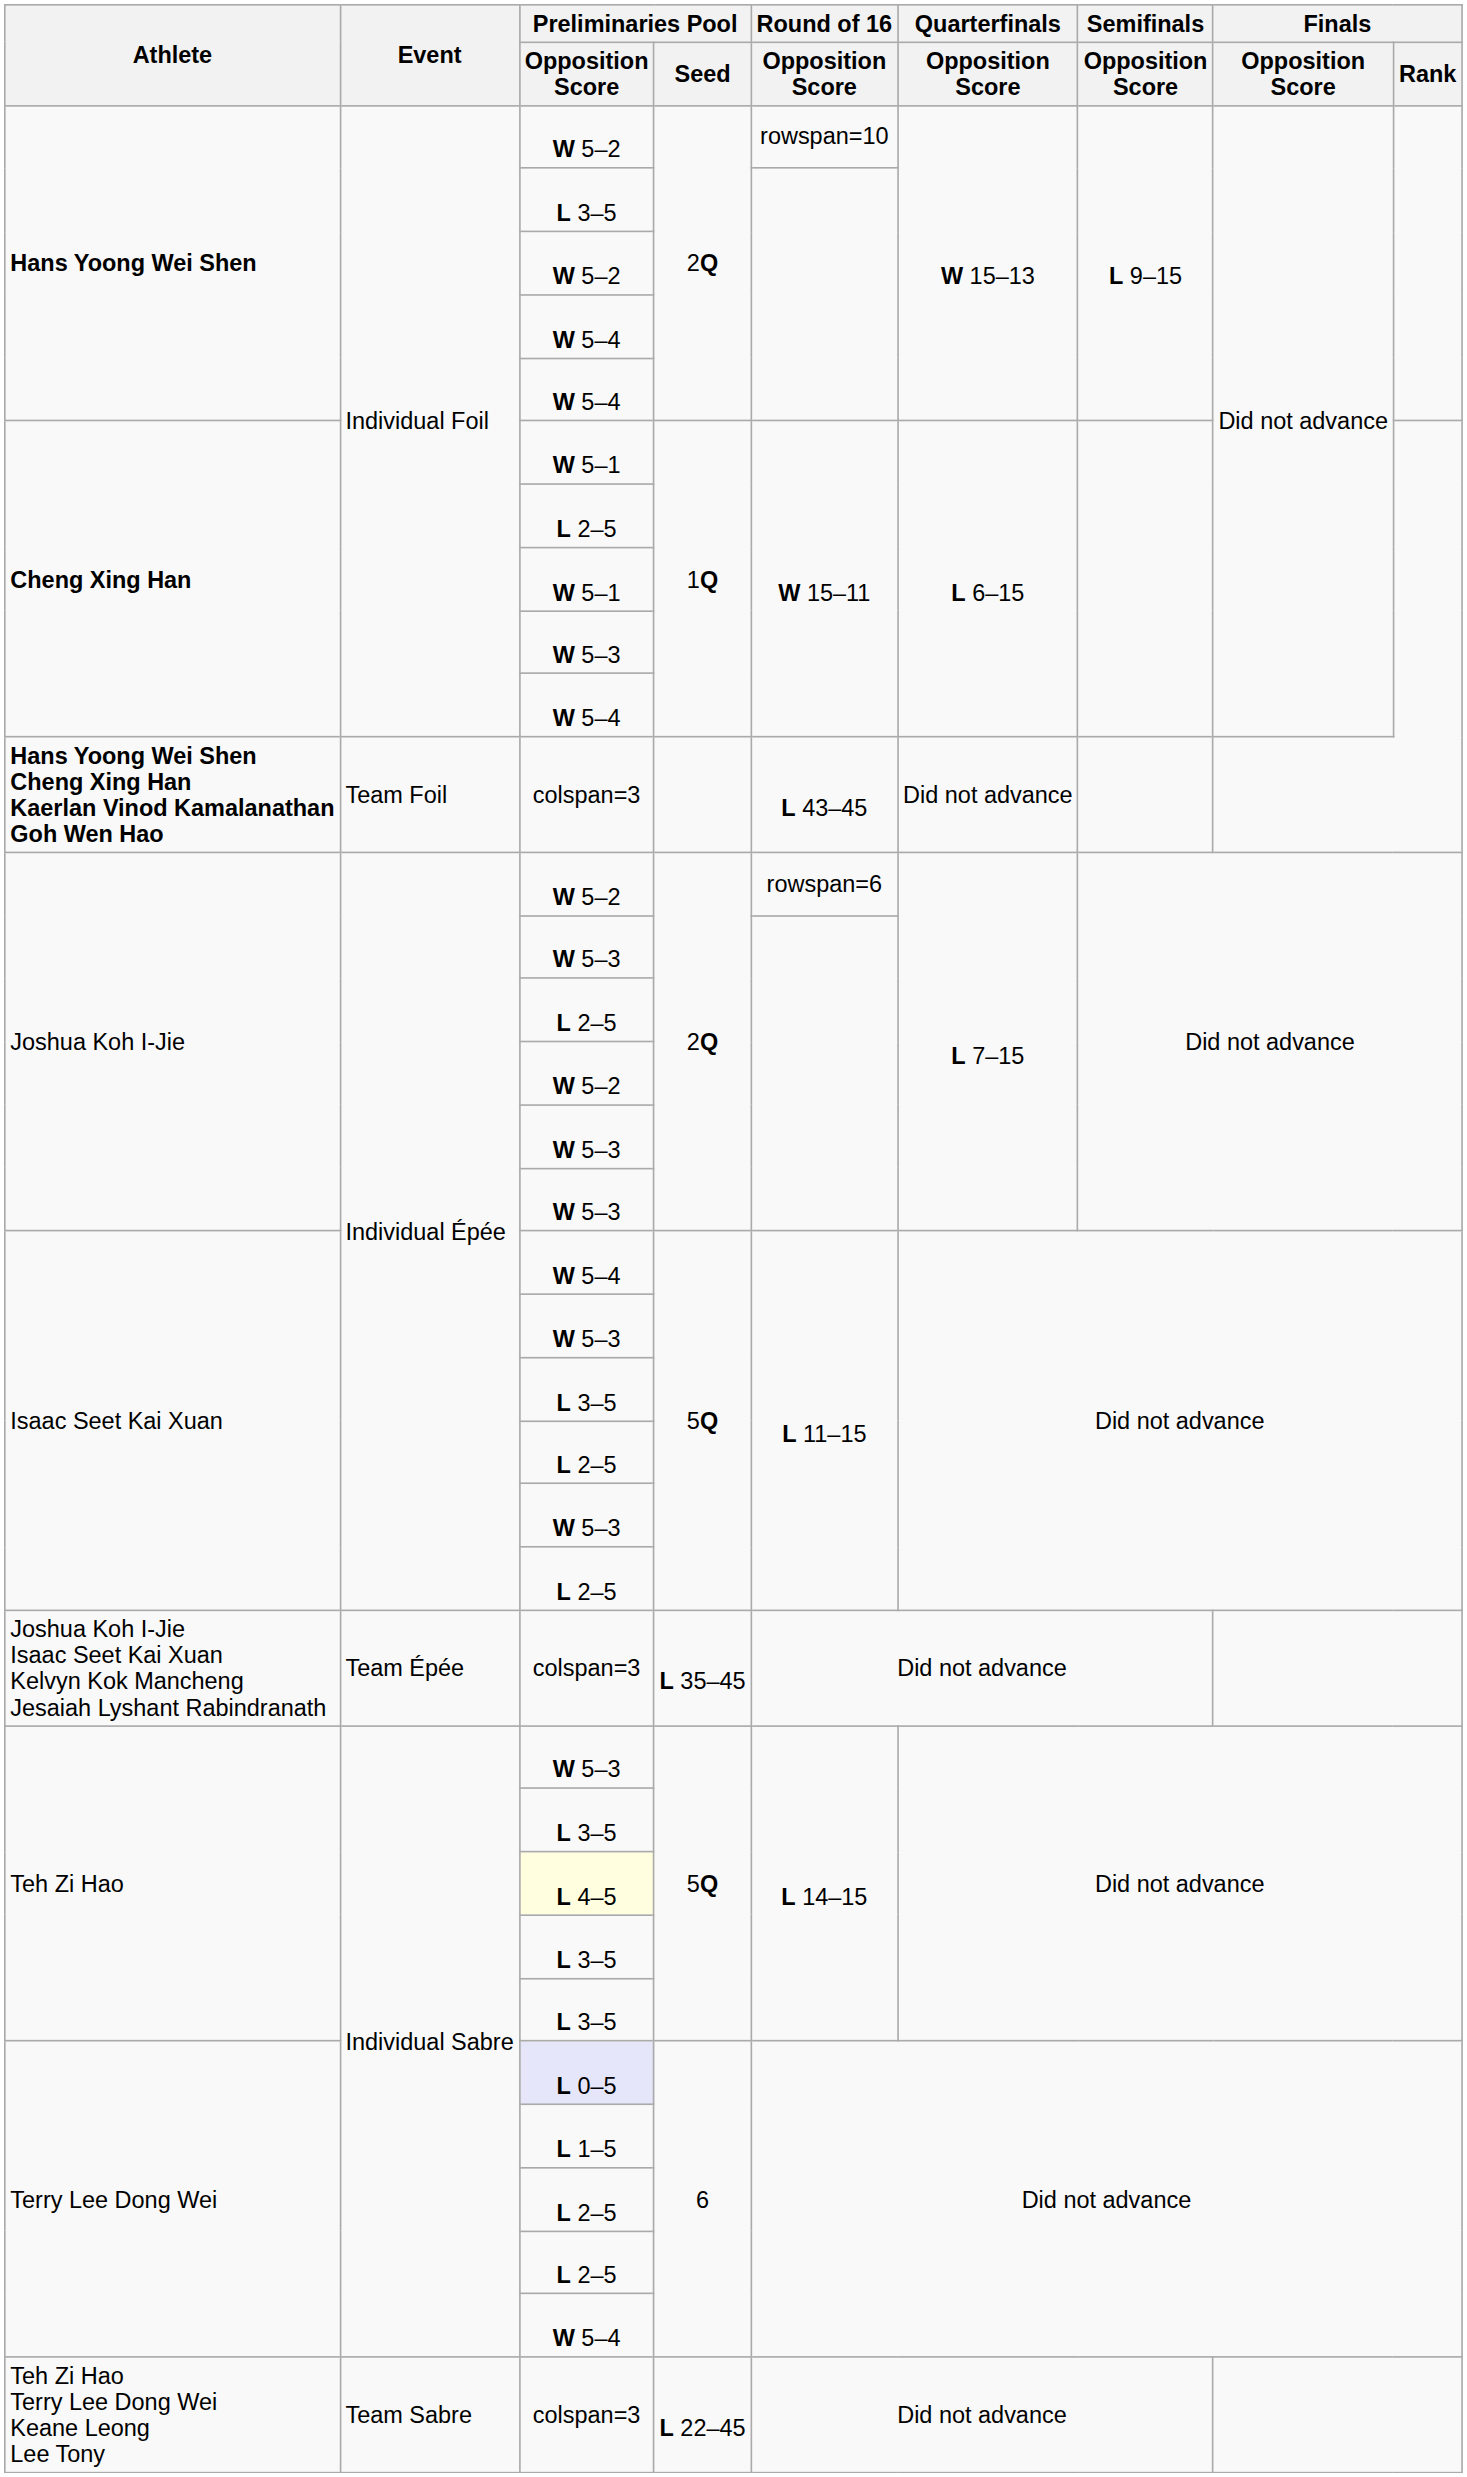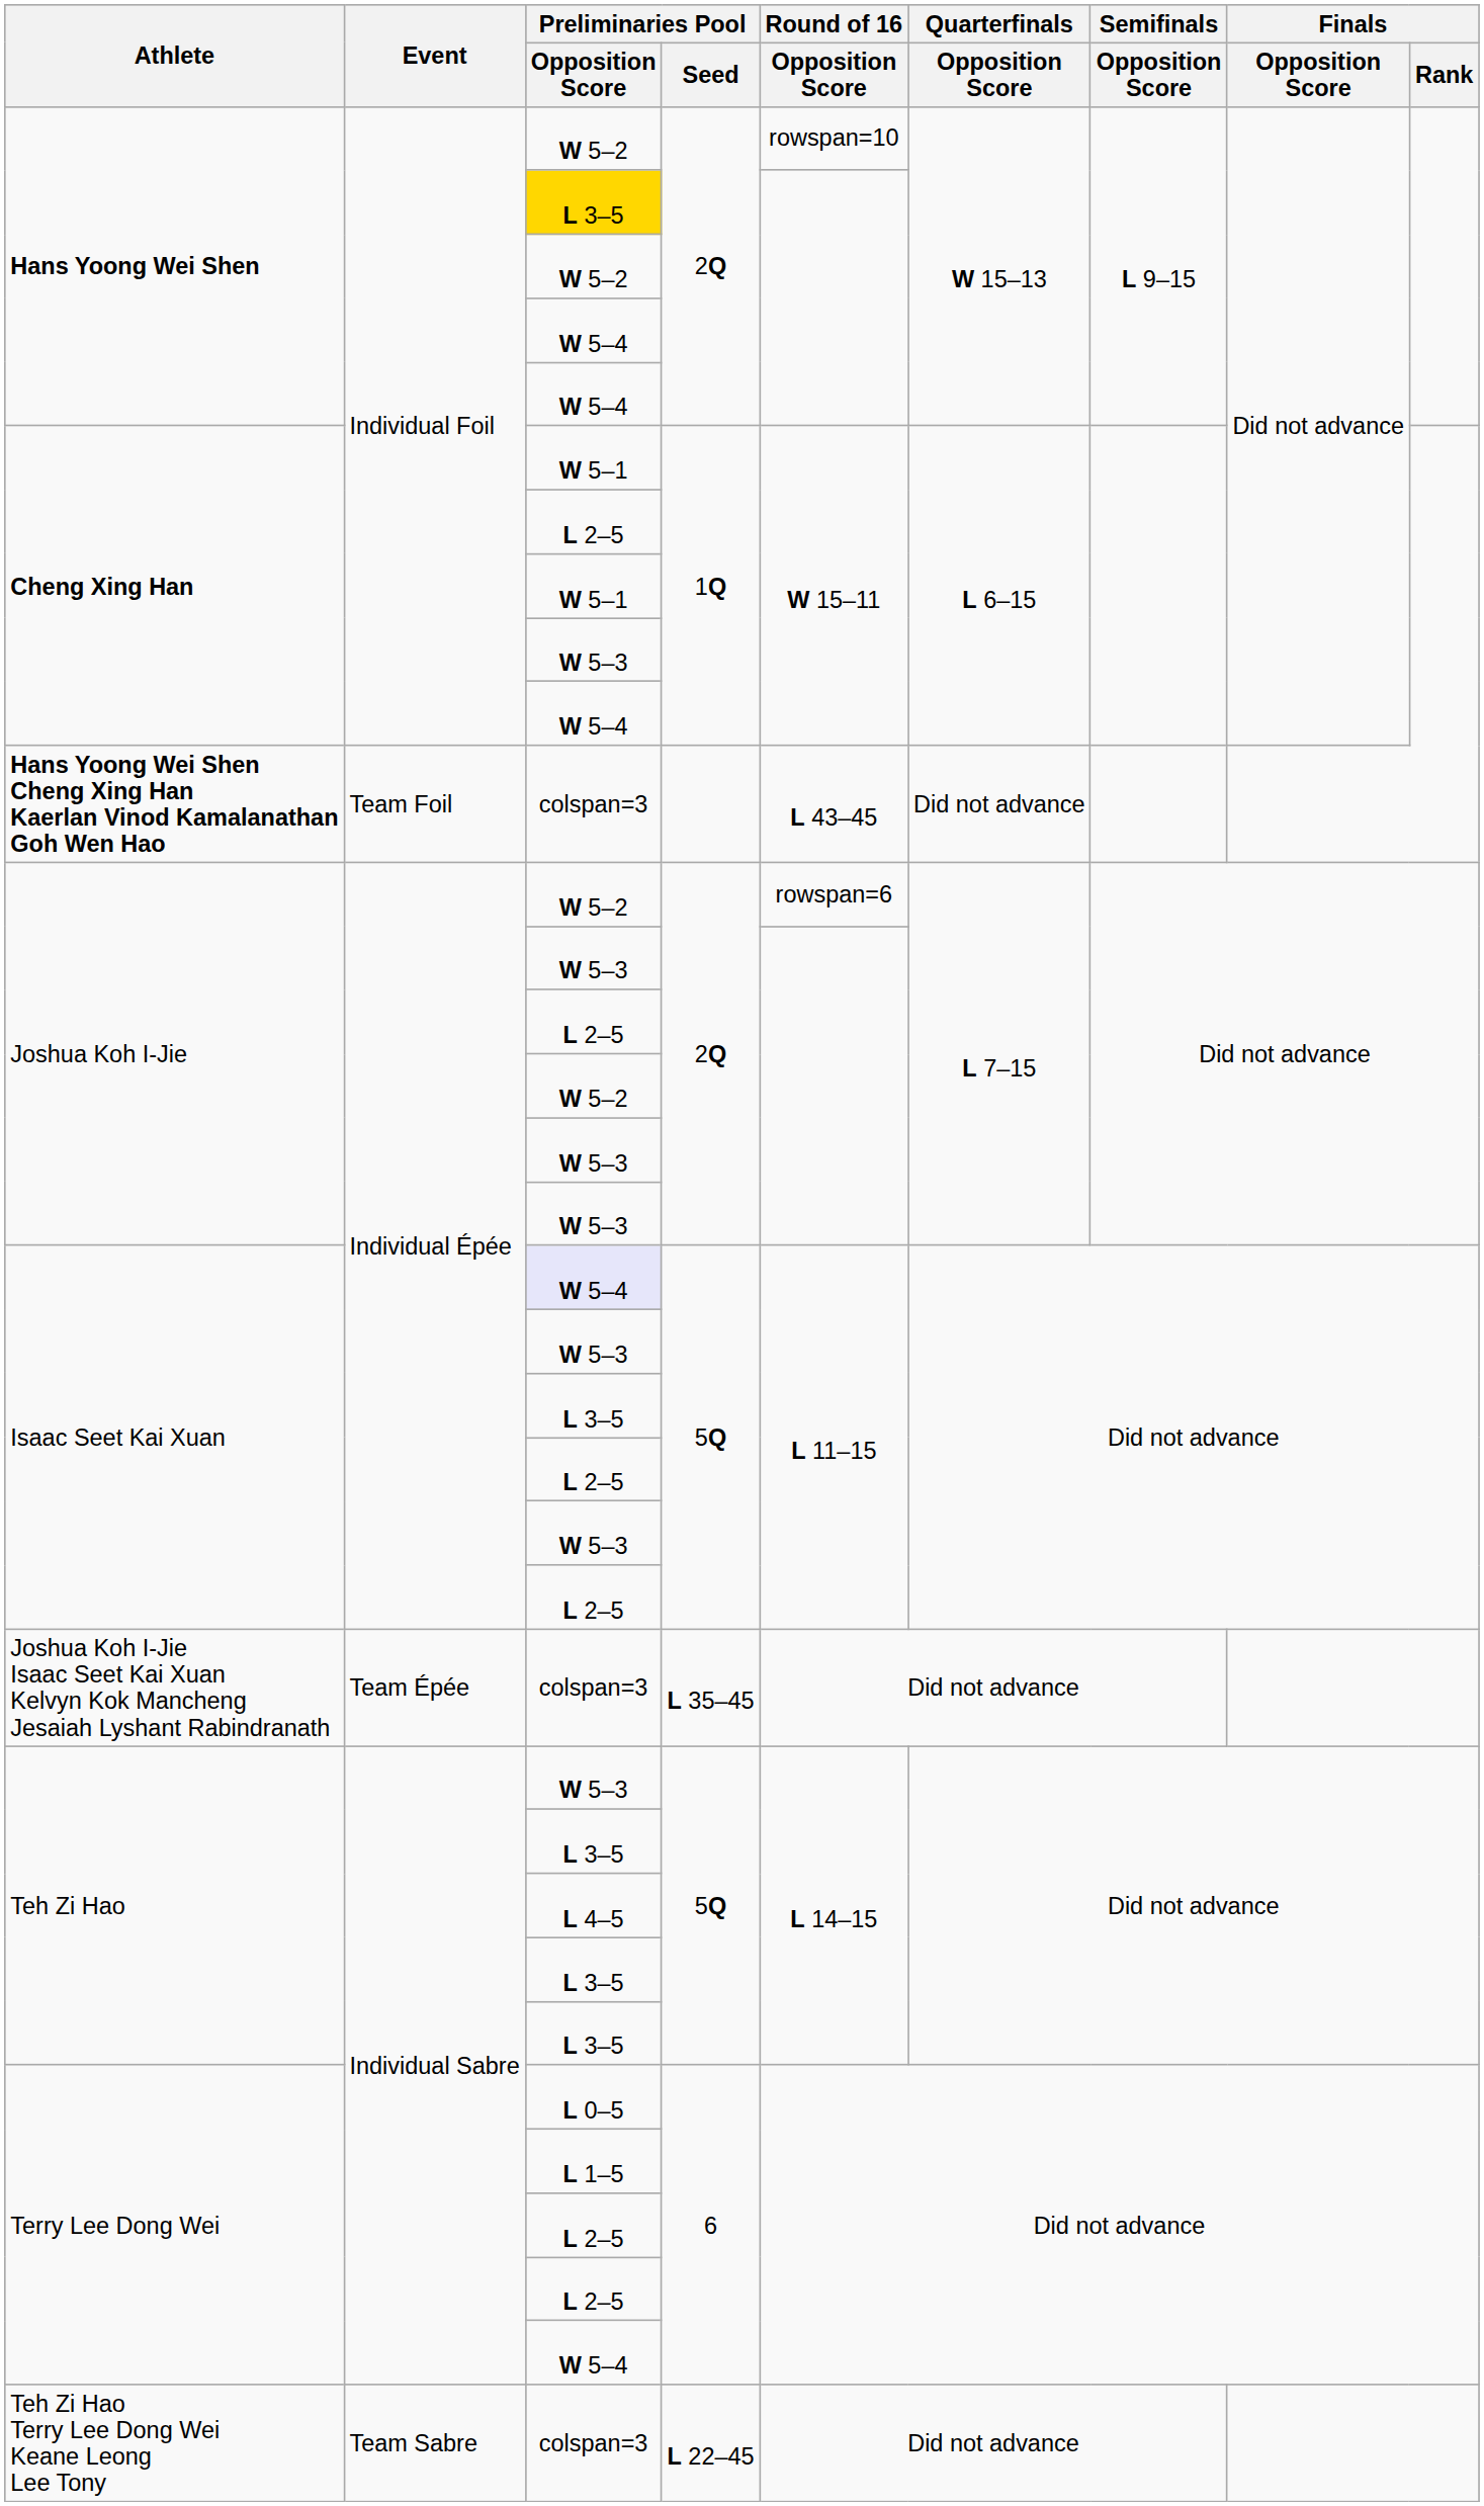Hans Yoong Wei Shen / L 3–5 | Preliminaries Pool / Opposition Score: no background -> gold background
Isaac Seet Kai Xuan / W 5–4 | Preliminaries Pool / Opposition Score: no background -> lavender background
L 4–5 | Preliminaries Pool / Opposition Score: lightyellow background -> no background
L 0–5 | Preliminaries Pool / Opposition Score: lavender background -> no background
